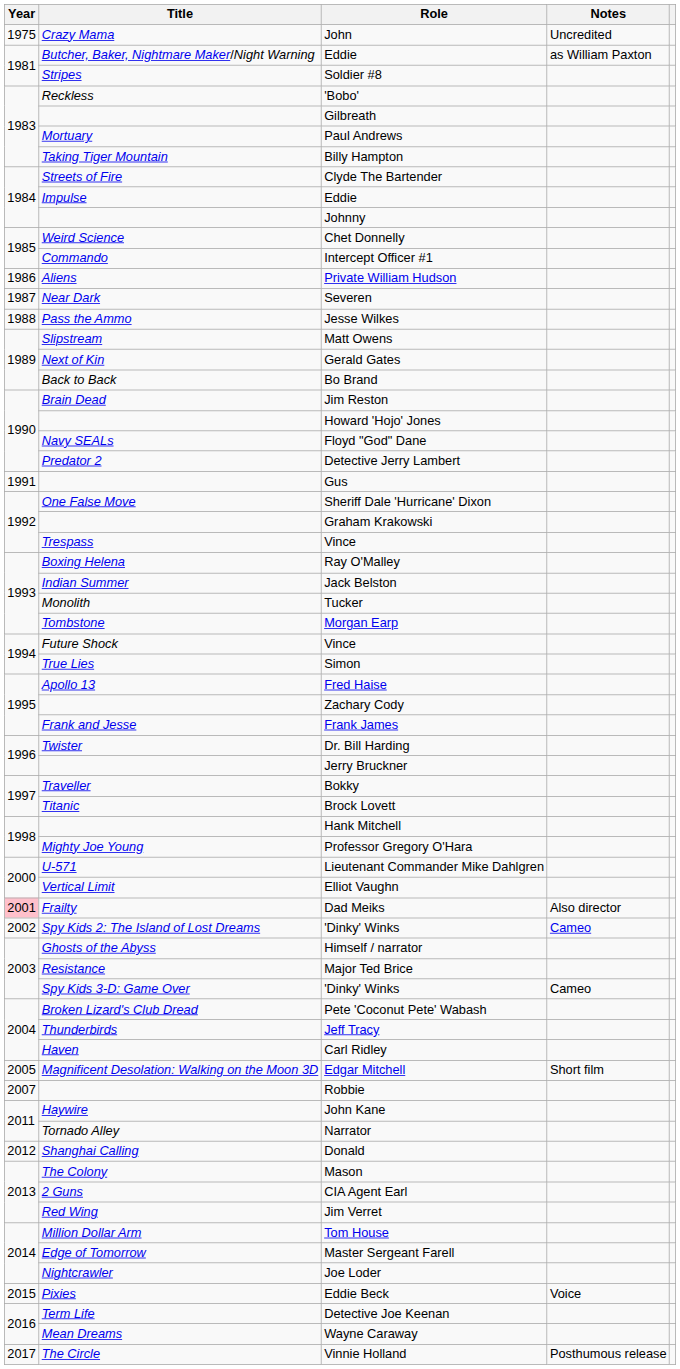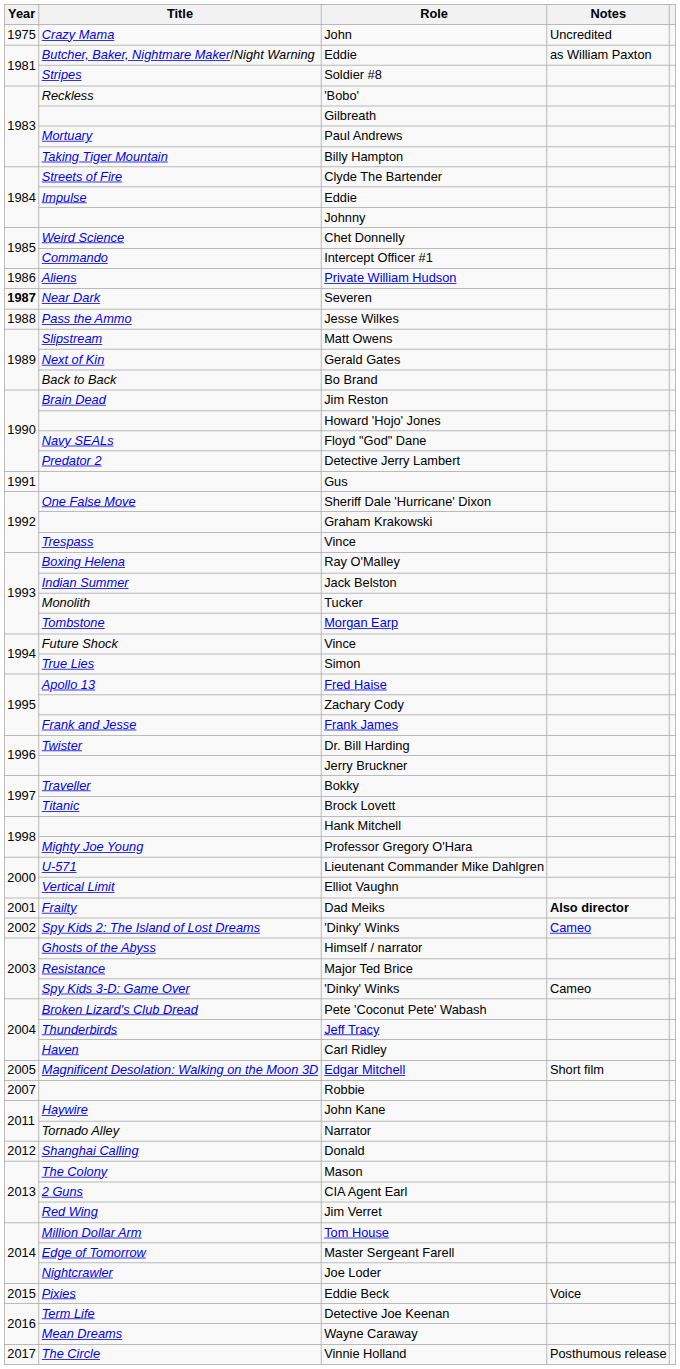Severen | Year: normal -> bold
Dad Meiks | Year: pink background -> no background
Dad Meiks | Notes: normal -> bold
